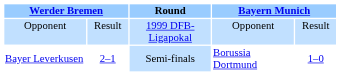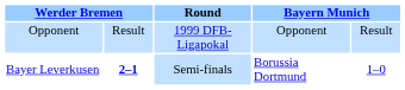Bayer Leverkusen | column 2: normal -> bold
